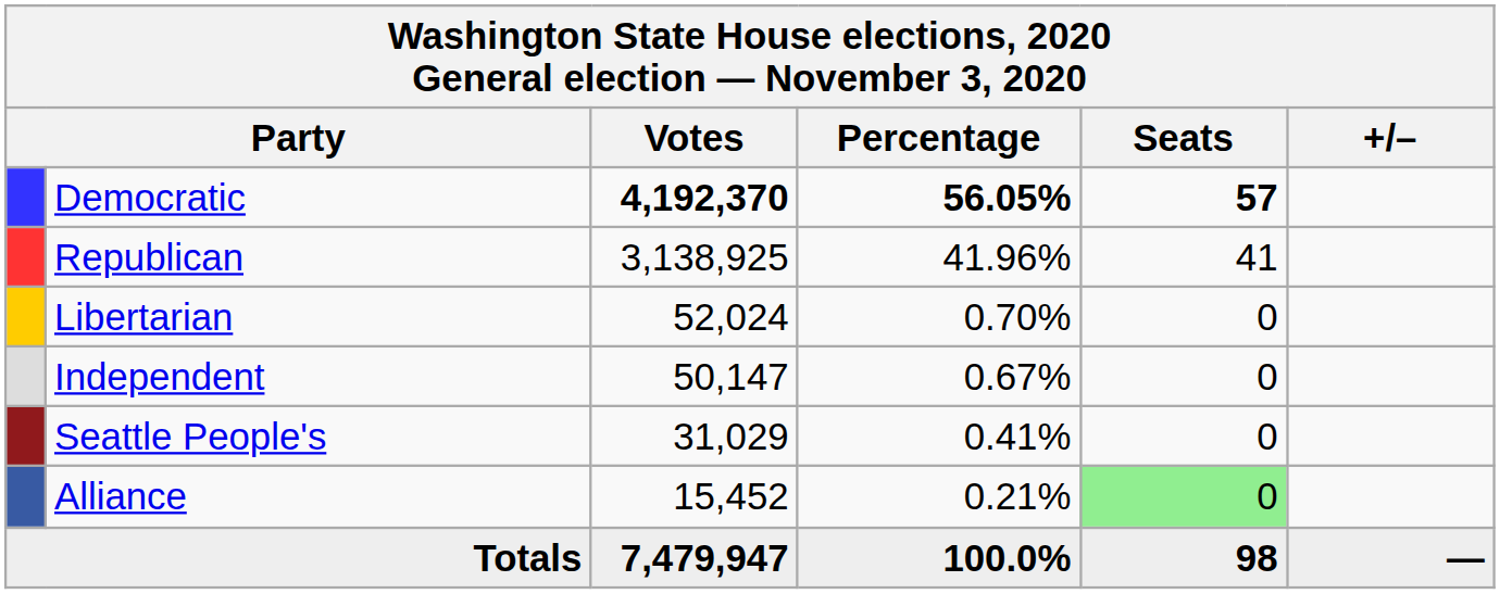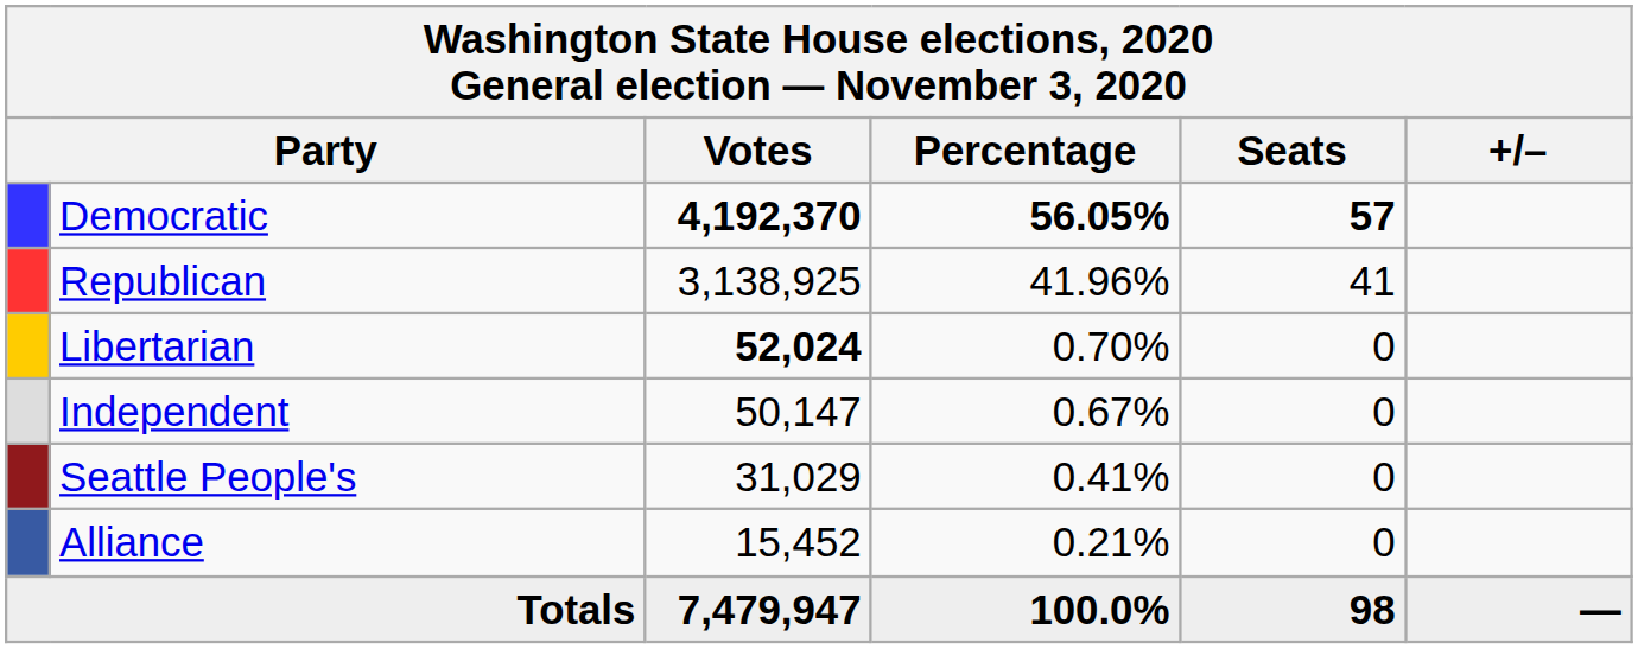Libertarian | Votes: normal -> bold
Alliance | Seats: lightgreen background -> no background
